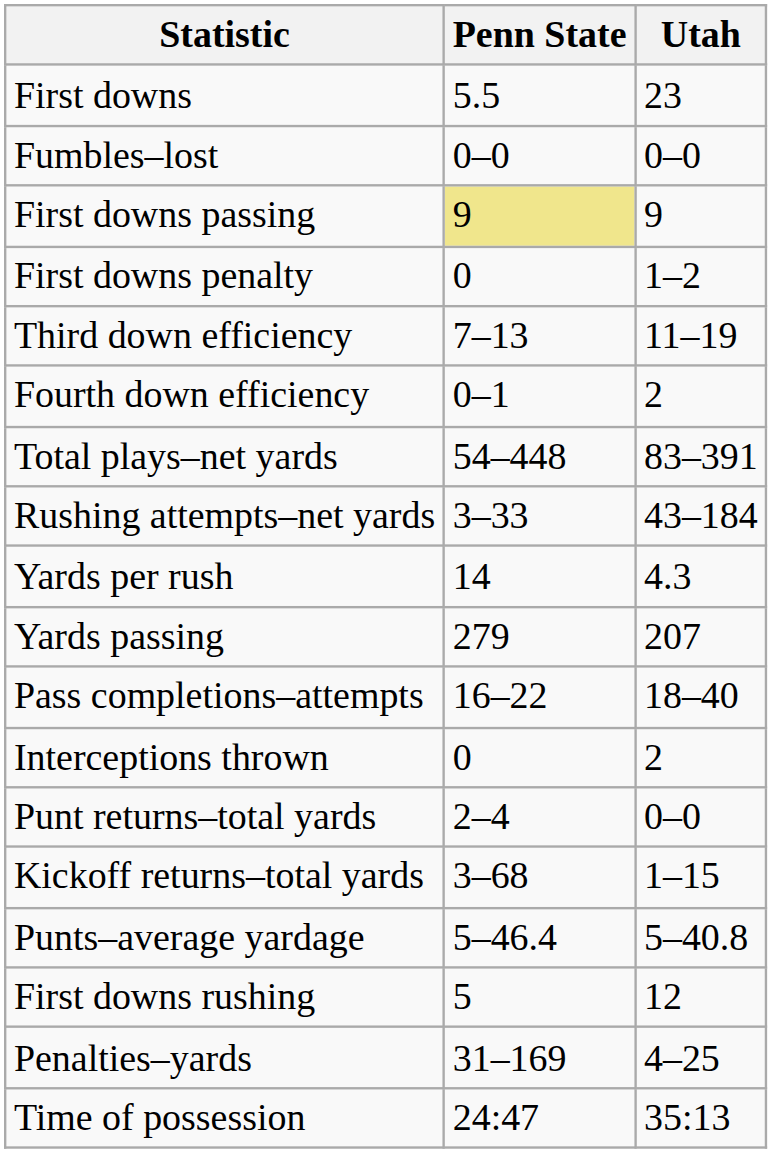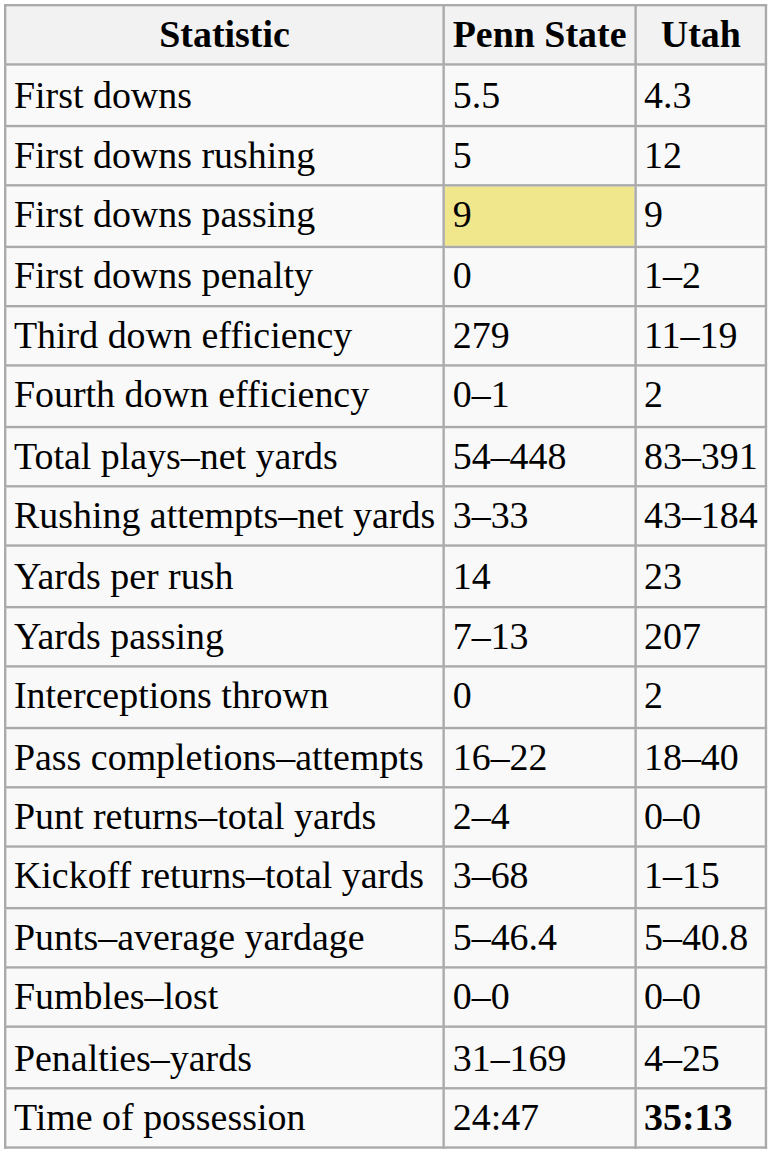First downs | Utah: 23 -> 4.3
rows swapped: First downs rushing <-> Fumbles–lost
Third down efficiency | Penn State: 7–13 -> 279
Yards per rush | Utah: 4.3 -> 23
Yards passing | Penn State: 279 -> 7–13
rows swapped: Pass completions–attempts <-> Interceptions thrown
Time of possession | Utah: normal -> bold
